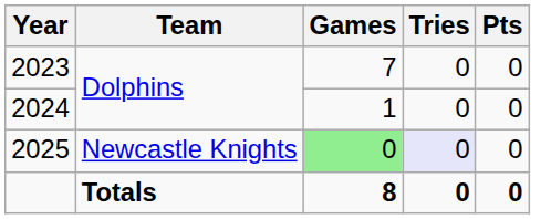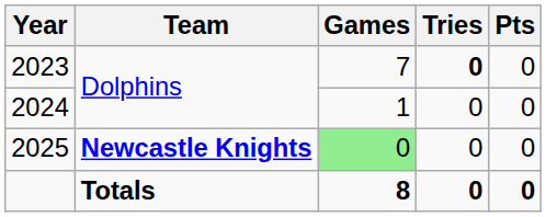2023 | Tries: normal -> bold
2025 | Team: normal -> bold
2025 | Tries: lavender background -> no background
